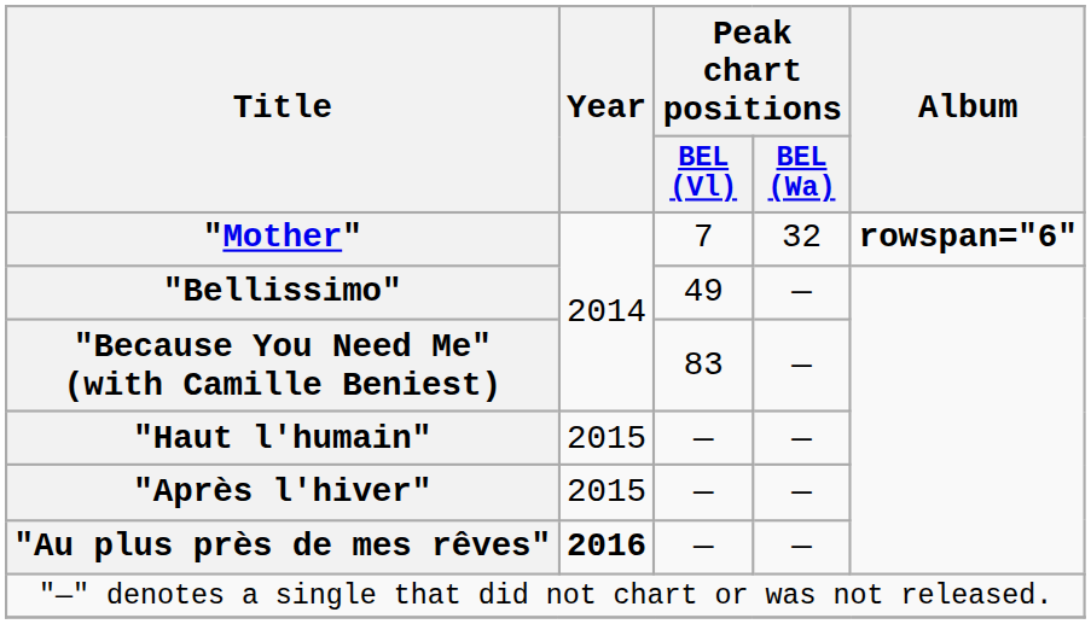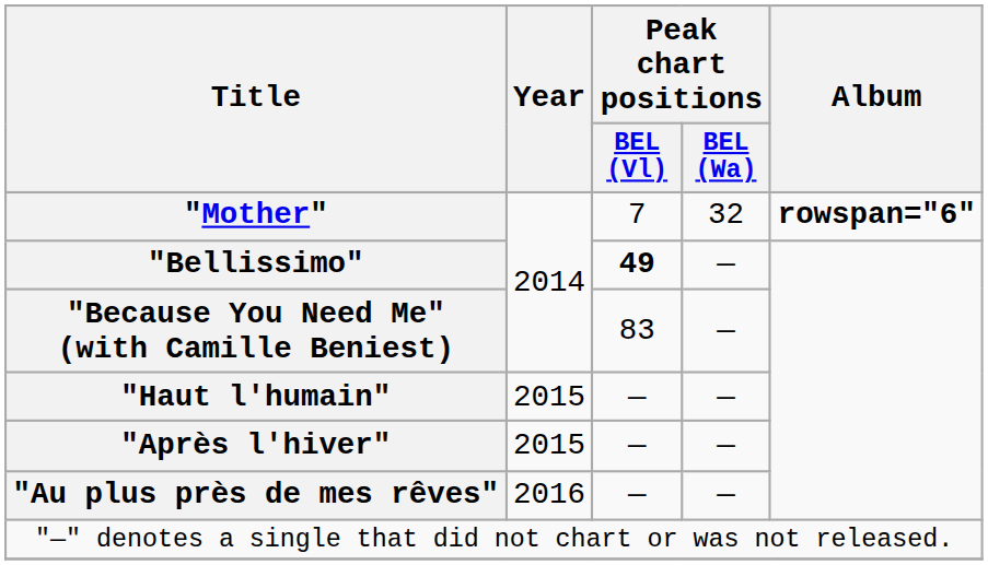"Bellissimo" | Peak chart positions / BEL (Vl): normal -> bold
"Au plus près de mes rêves" | Year: bold -> normal
